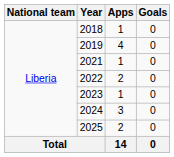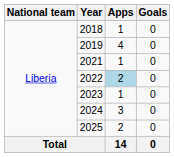2022 | Apps: no background -> lightblue background
